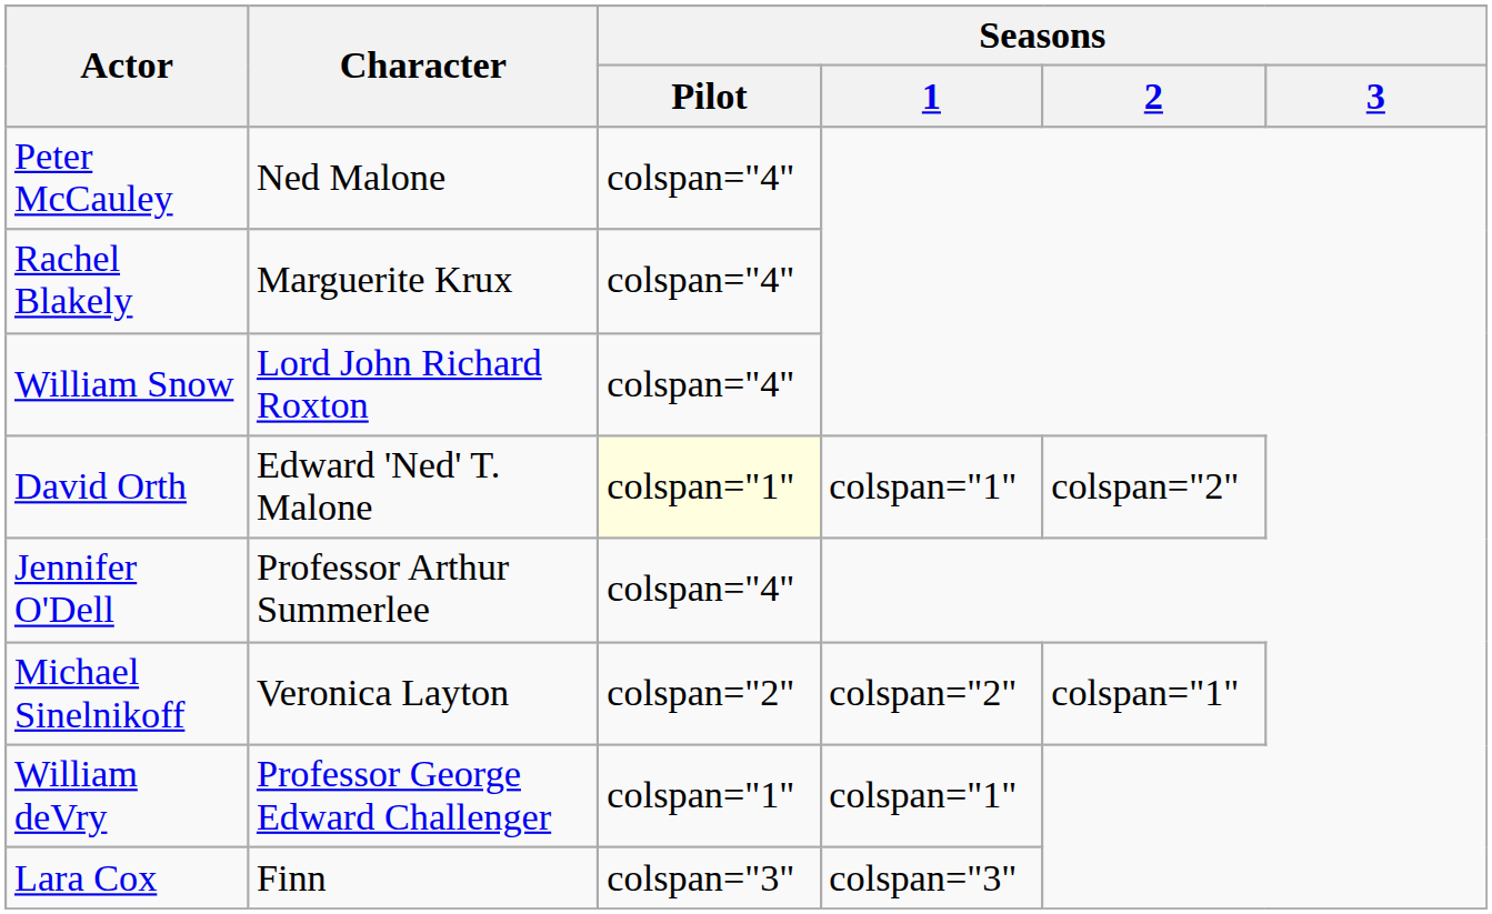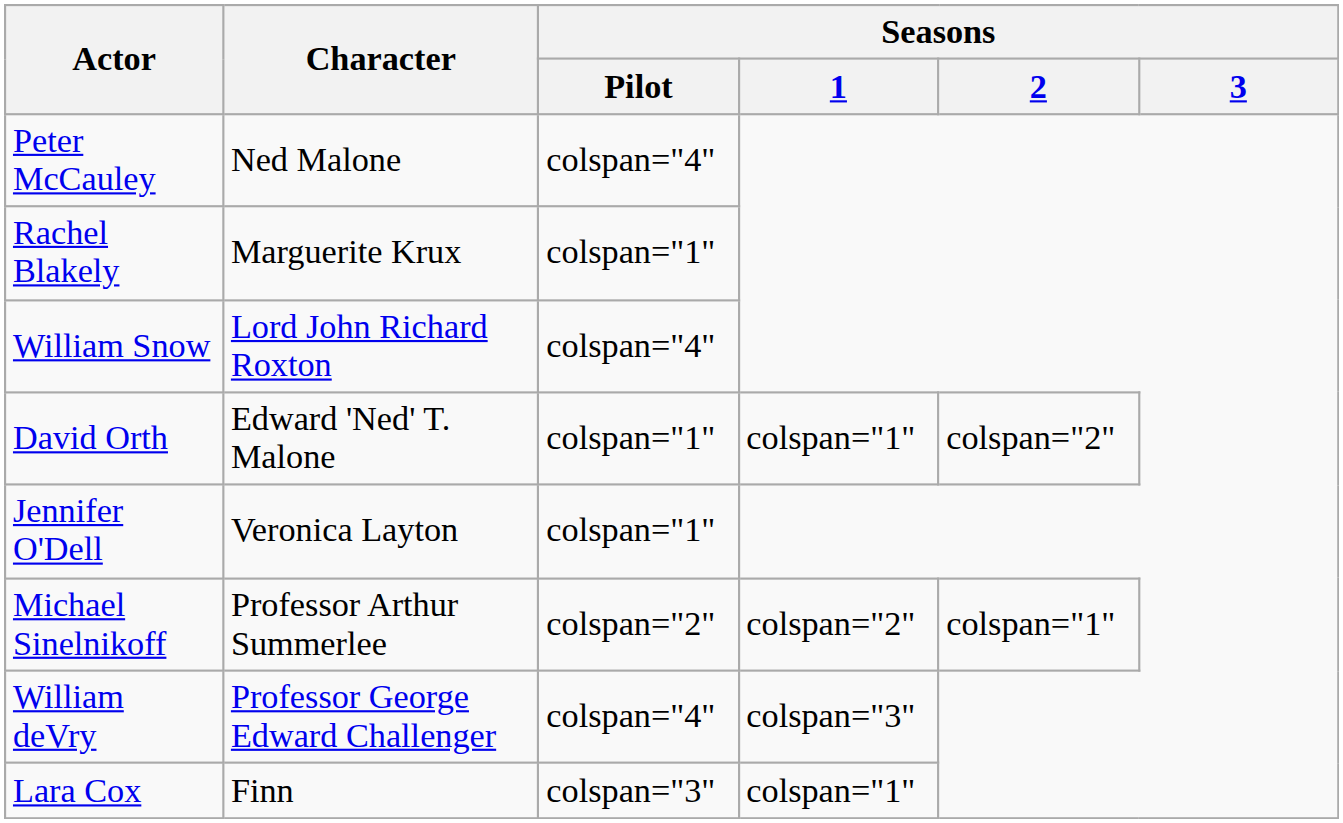Rachel Blakely | Seasons / Pilot: colspan="4" -> colspan="1"
David Orth | Seasons / Pilot: lightyellow background -> no background
Jennifer O'Dell | Character: Professor Arthur Summerlee -> Veronica Layton
Jennifer O'Dell | Seasons / Pilot: colspan="4" -> colspan="1"
Michael Sinelnikoff | Character: Veronica Layton -> Professor Arthur Summerlee
William deVry | Seasons / Pilot: colspan="1" -> colspan="4"
William deVry | Seasons / 1: colspan="1" -> colspan="3"
Lara Cox | Seasons / 1: colspan="3" -> colspan="1"
